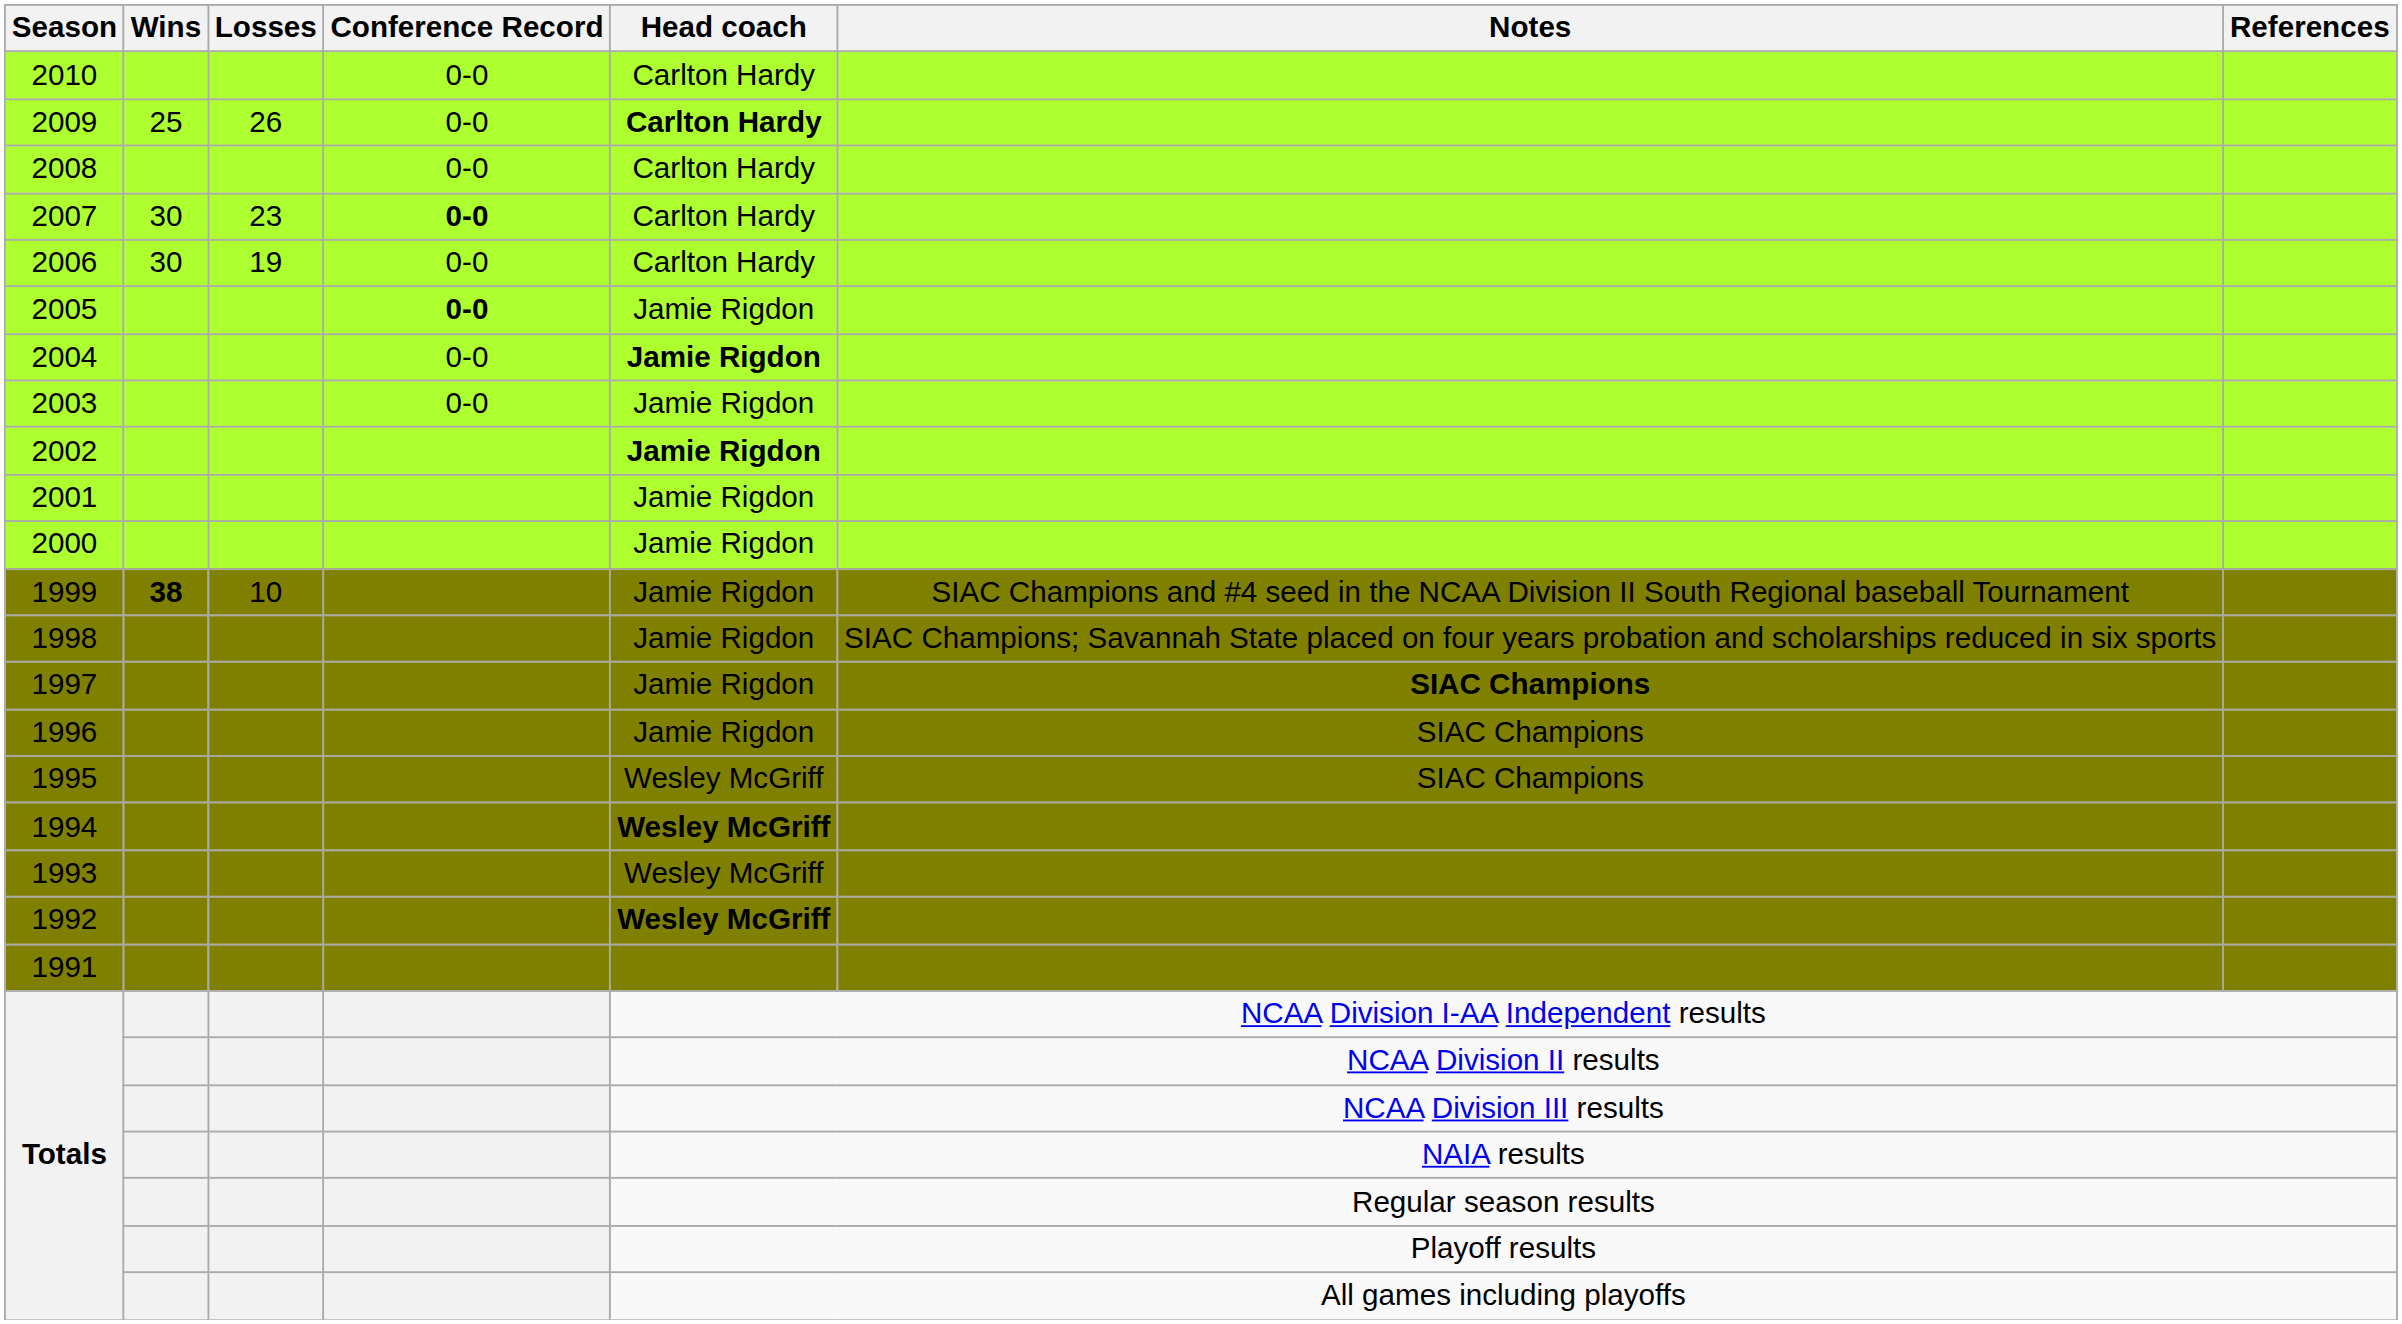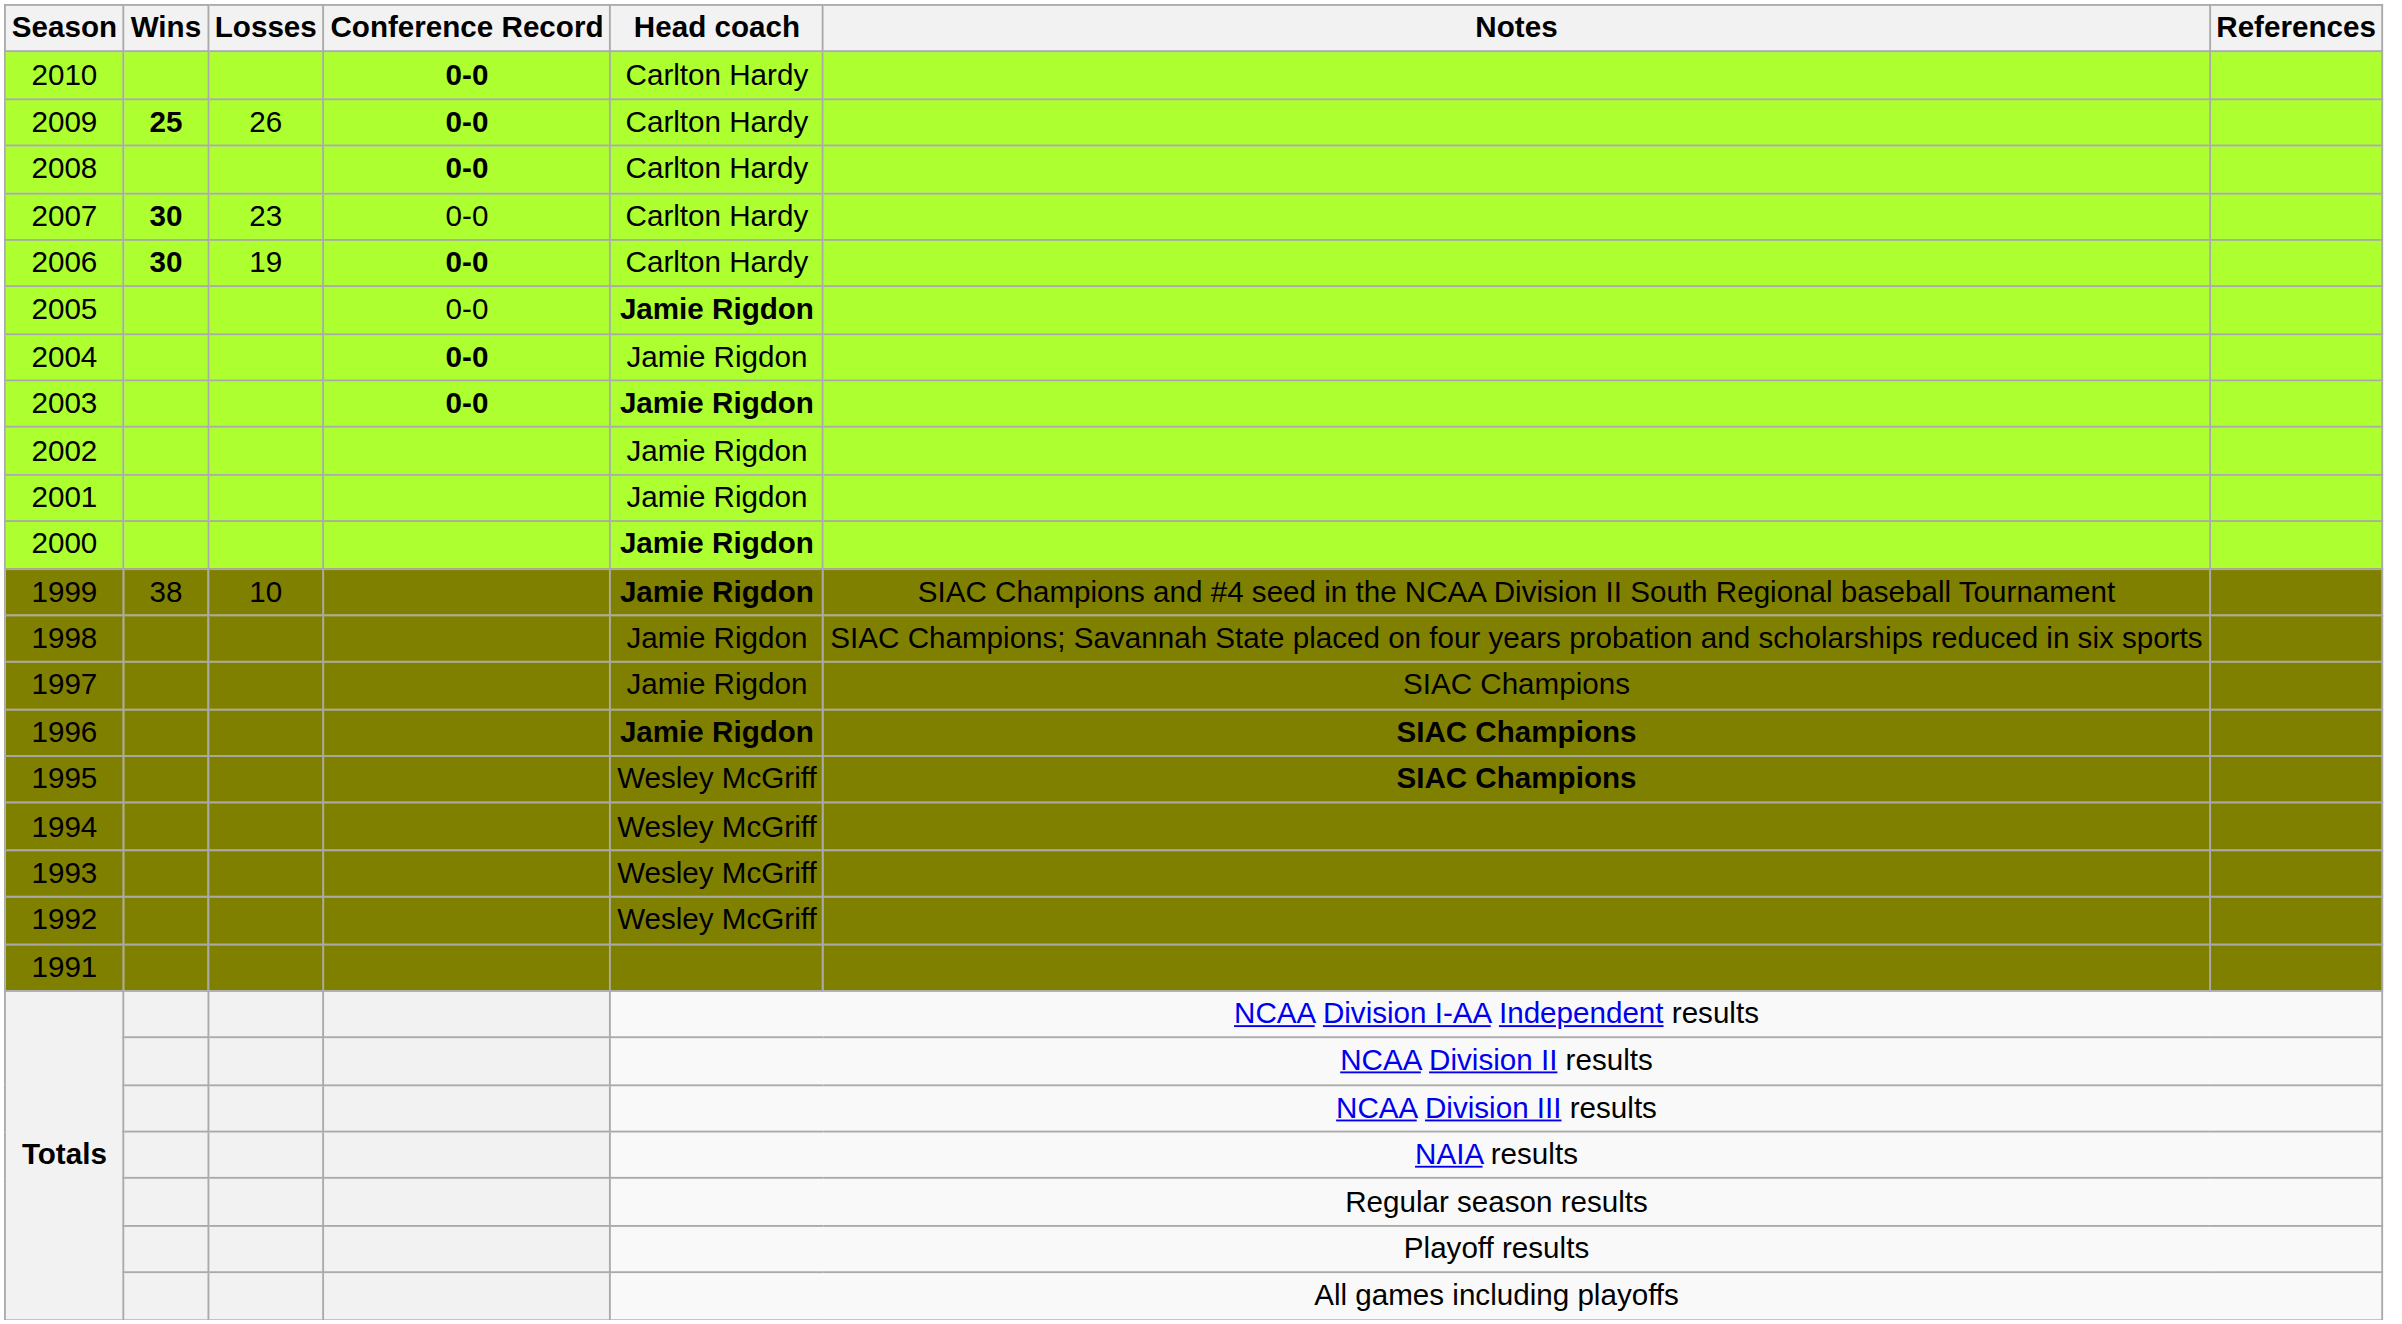2010 | Conference Record: normal -> bold
2009 | Wins: normal -> bold
2009 | Conference Record: normal -> bold
2009 | Head coach: bold -> normal
2008 | Conference Record: normal -> bold
2007 | Wins: normal -> bold
2007 | Conference Record: bold -> normal
2006 | Wins: normal -> bold
2006 | Conference Record: normal -> bold
2005 | Conference Record: bold -> normal
2005 | Head coach: normal -> bold
2004 | Conference Record: normal -> bold
2004 | Head coach: bold -> normal
2003 | Conference Record: normal -> bold
2003 | Head coach: normal -> bold
2002 | Head coach: bold -> normal
2000 | Head coach: normal -> bold
1999 | Wins: bold -> normal
1999 | Head coach: normal -> bold
1997 | Notes: bold -> normal
1996 | Head coach: normal -> bold
1996 | Notes: normal -> bold
1995 | Notes: normal -> bold
1994 | Head coach: bold -> normal
1992 | Head coach: bold -> normal
